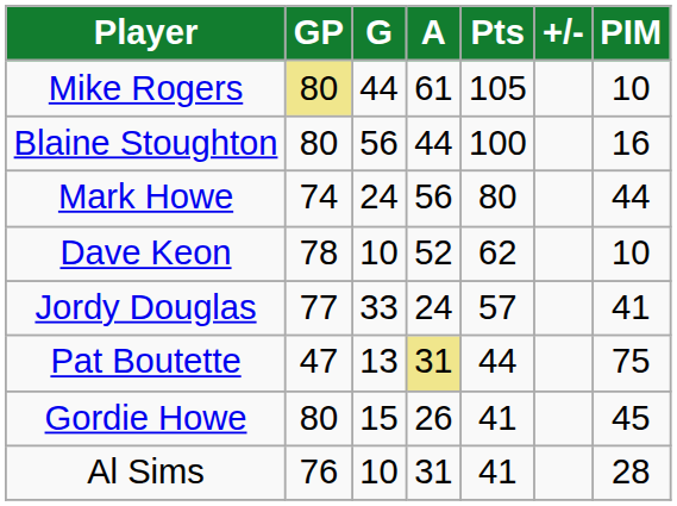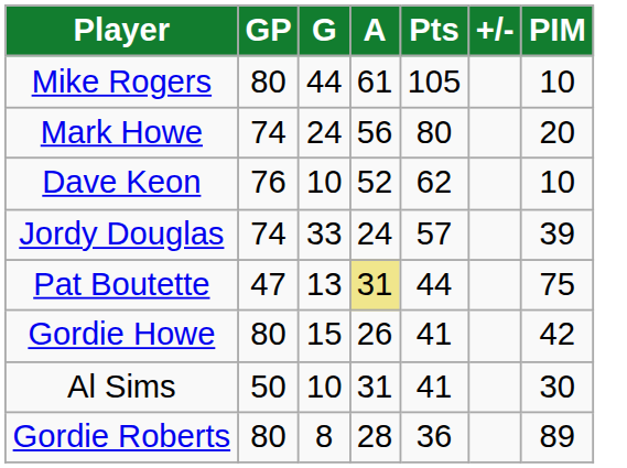Mike Rogers | GP: khaki background -> no background
- row: Blaine Stoughton | 80 | 56 | 44 | 100 | 16
Mark Howe | PIM: 44 -> 20
Dave Keon | GP: 78 -> 76
Jordy Douglas | GP: 77 -> 74
Jordy Douglas | PIM: 41 -> 39
Gordie Howe | PIM: 45 -> 42
Al Sims | GP: 76 -> 50
Al Sims | PIM: 28 -> 30
+ row: Gordie Roberts | 80 | 8 | 28 | 36 | 89
